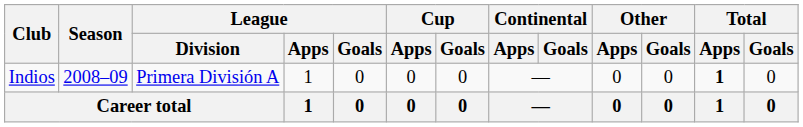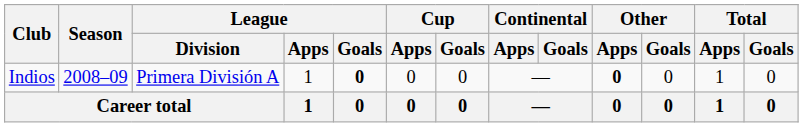Indios | League / Goals: normal -> bold
Indios | Other / Apps: normal -> bold
Indios | Total / Apps: bold -> normal
